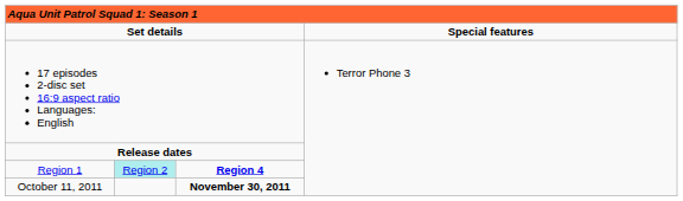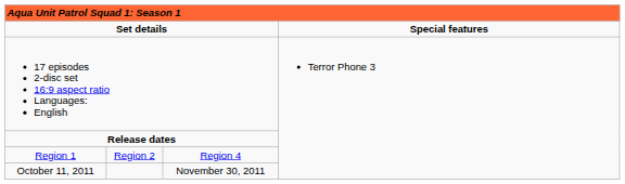Region 1 | column 2: paleturquoise background -> no background
Region 1 | column 3: bold -> normal
October 11, 2011 | column 3: bold -> normal
